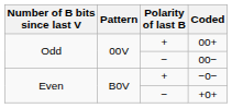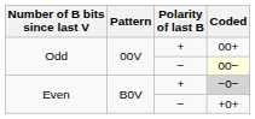00− | Coded: no background -> lightyellow background
−0− | Coded: no background -> lightgrey background
